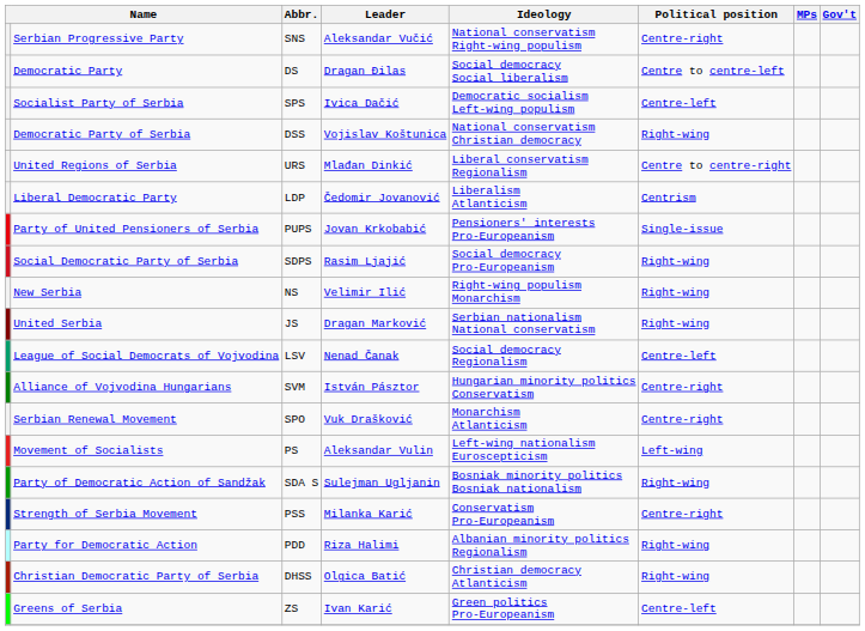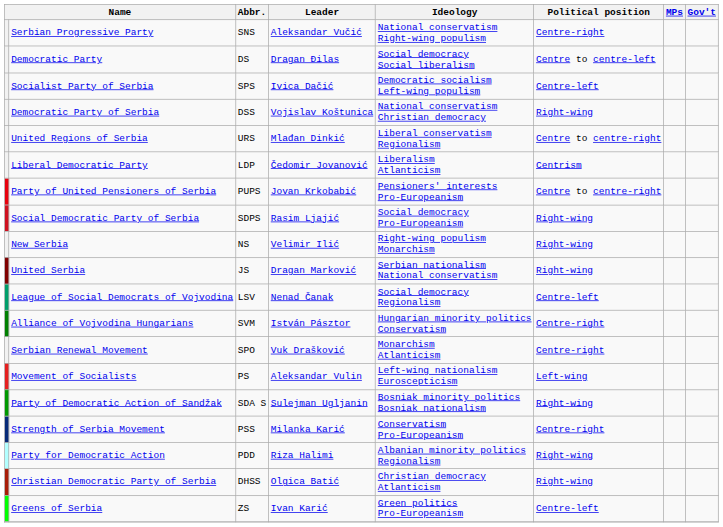Party of United Pensioners of Serbia | Political position: Single-issue -> Centre to centre-right
